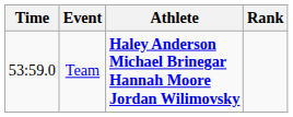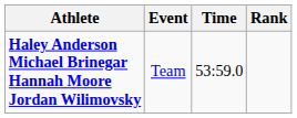columns swapped: Athlete <-> Time
